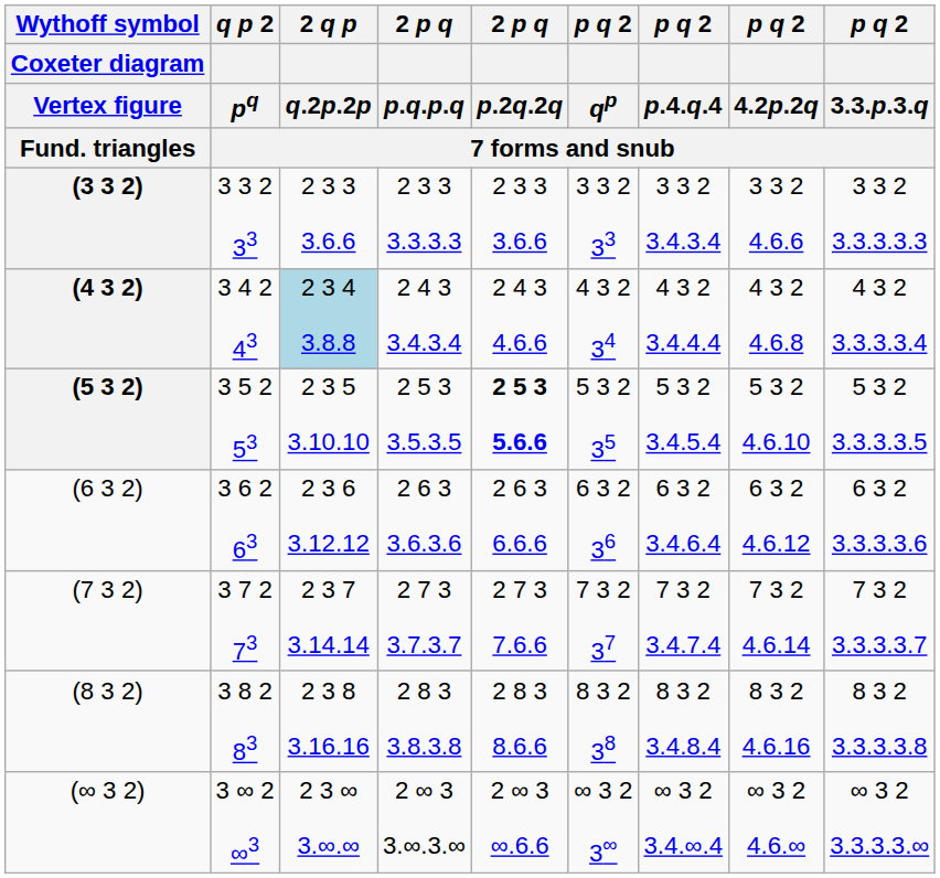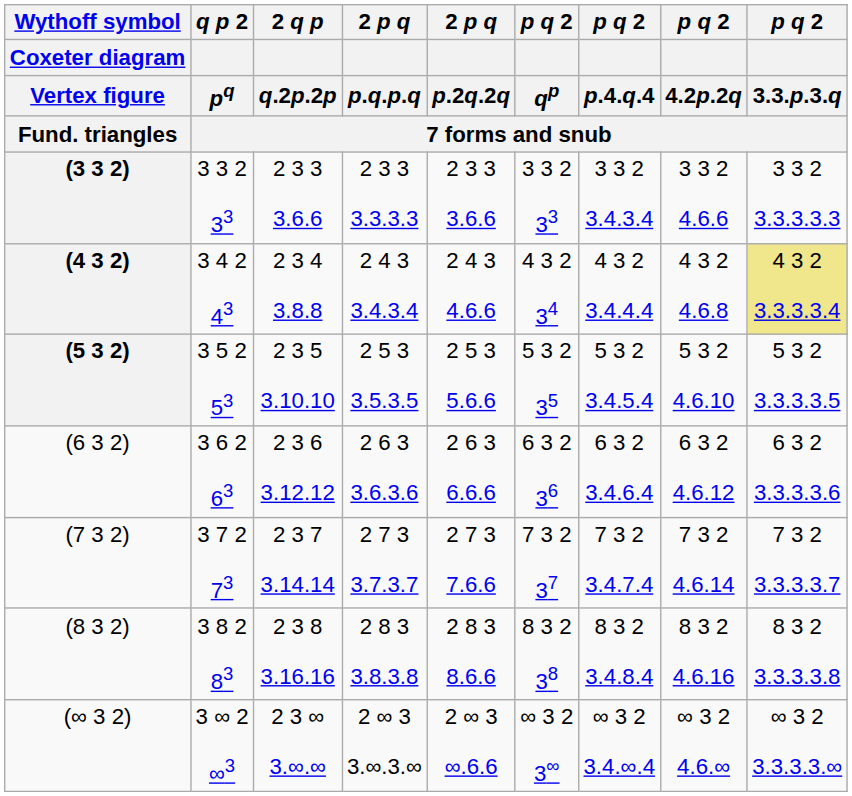(4 3 2) | 2 q p / q.2p.2p / 7 forms and snub: lightblue background -> no background
(4 3 2) | p q 2 / 3.3.p.3.q / 7 forms and snub: no background -> khaki background
(5 3 2) | 2 p q / p.2q.2q / 7 forms and snub: bold -> normal
